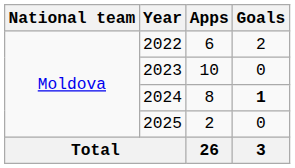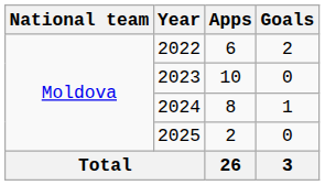2024 | Goals: bold -> normal
